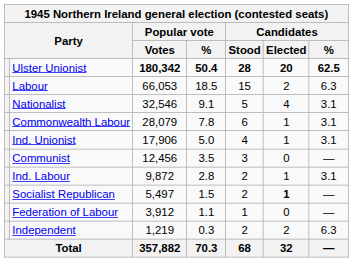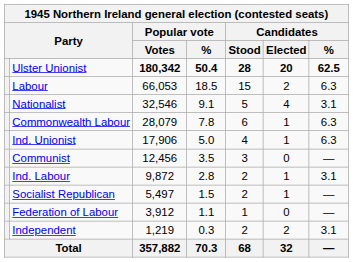Commonwealth Labour | Candidates / %: 3.1 -> 6.3
Ind. Unionist | Candidates / %: 3.1 -> 6.3
Socialist Republican | Candidates / Elected: bold -> normal
Independent | Candidates / %: 6.3 -> 3.1
